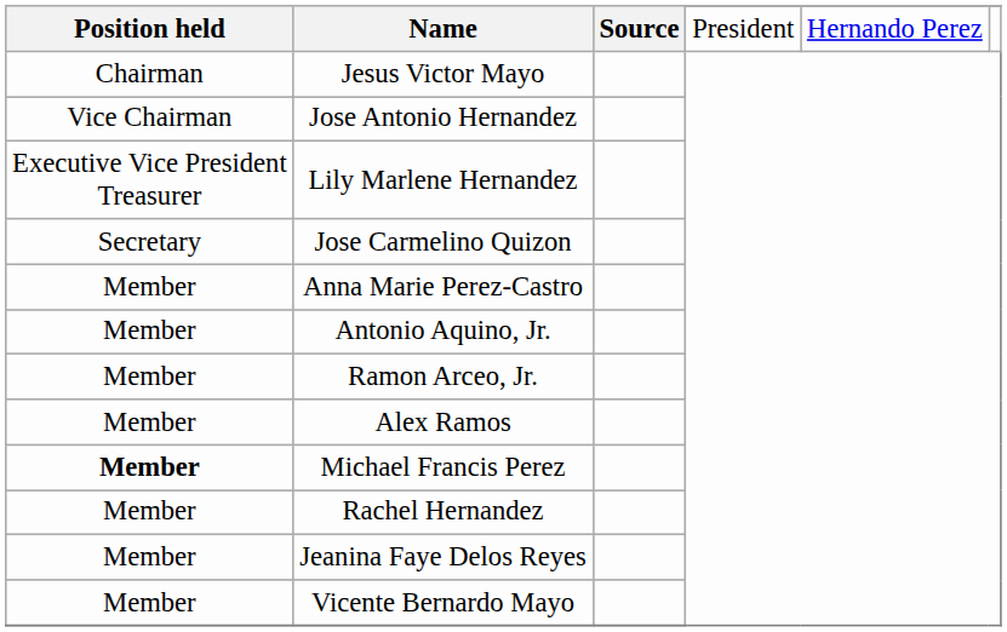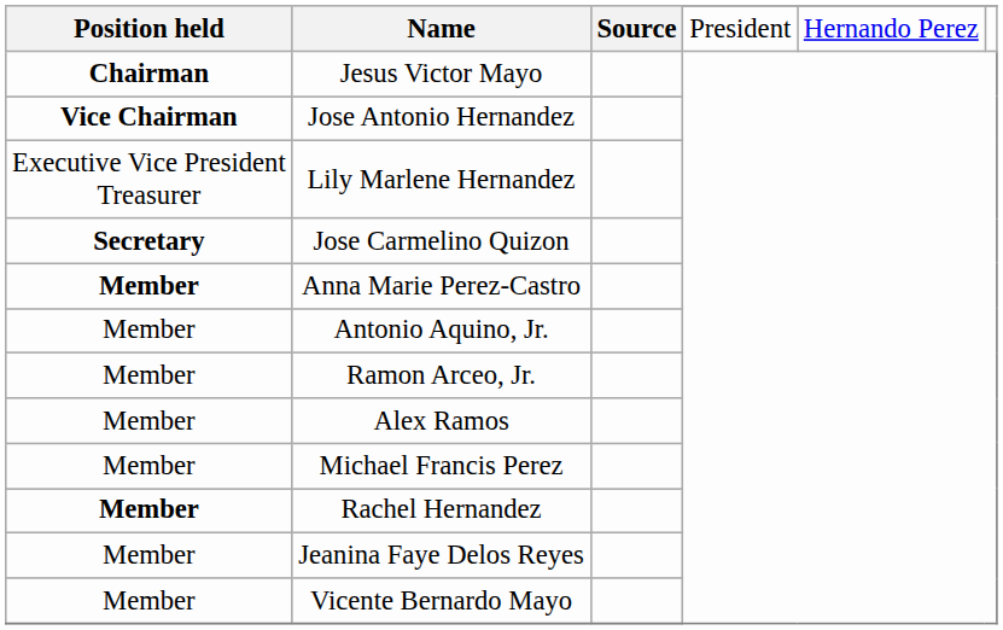Jesus Victor Mayo | Position held: normal -> bold
Jose Antonio Hernandez | Position held: normal -> bold
Jose Carmelino Quizon | Position held: normal -> bold
Anna Marie Perez-Castro | Position held: normal -> bold
Michael Francis Perez | Position held: bold -> normal
Rachel Hernandez | Position held: normal -> bold
